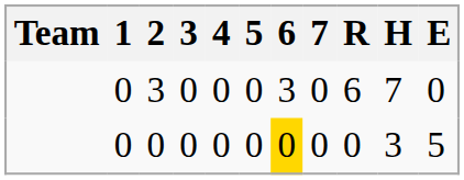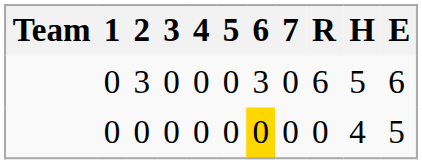row 2 | H: 7 -> 5
row 2 | E: 0 -> 6
row 3 | H: 3 -> 4
